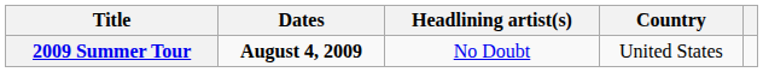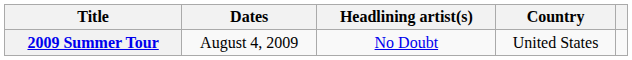2009 Summer Tour | Dates: bold -> normal
